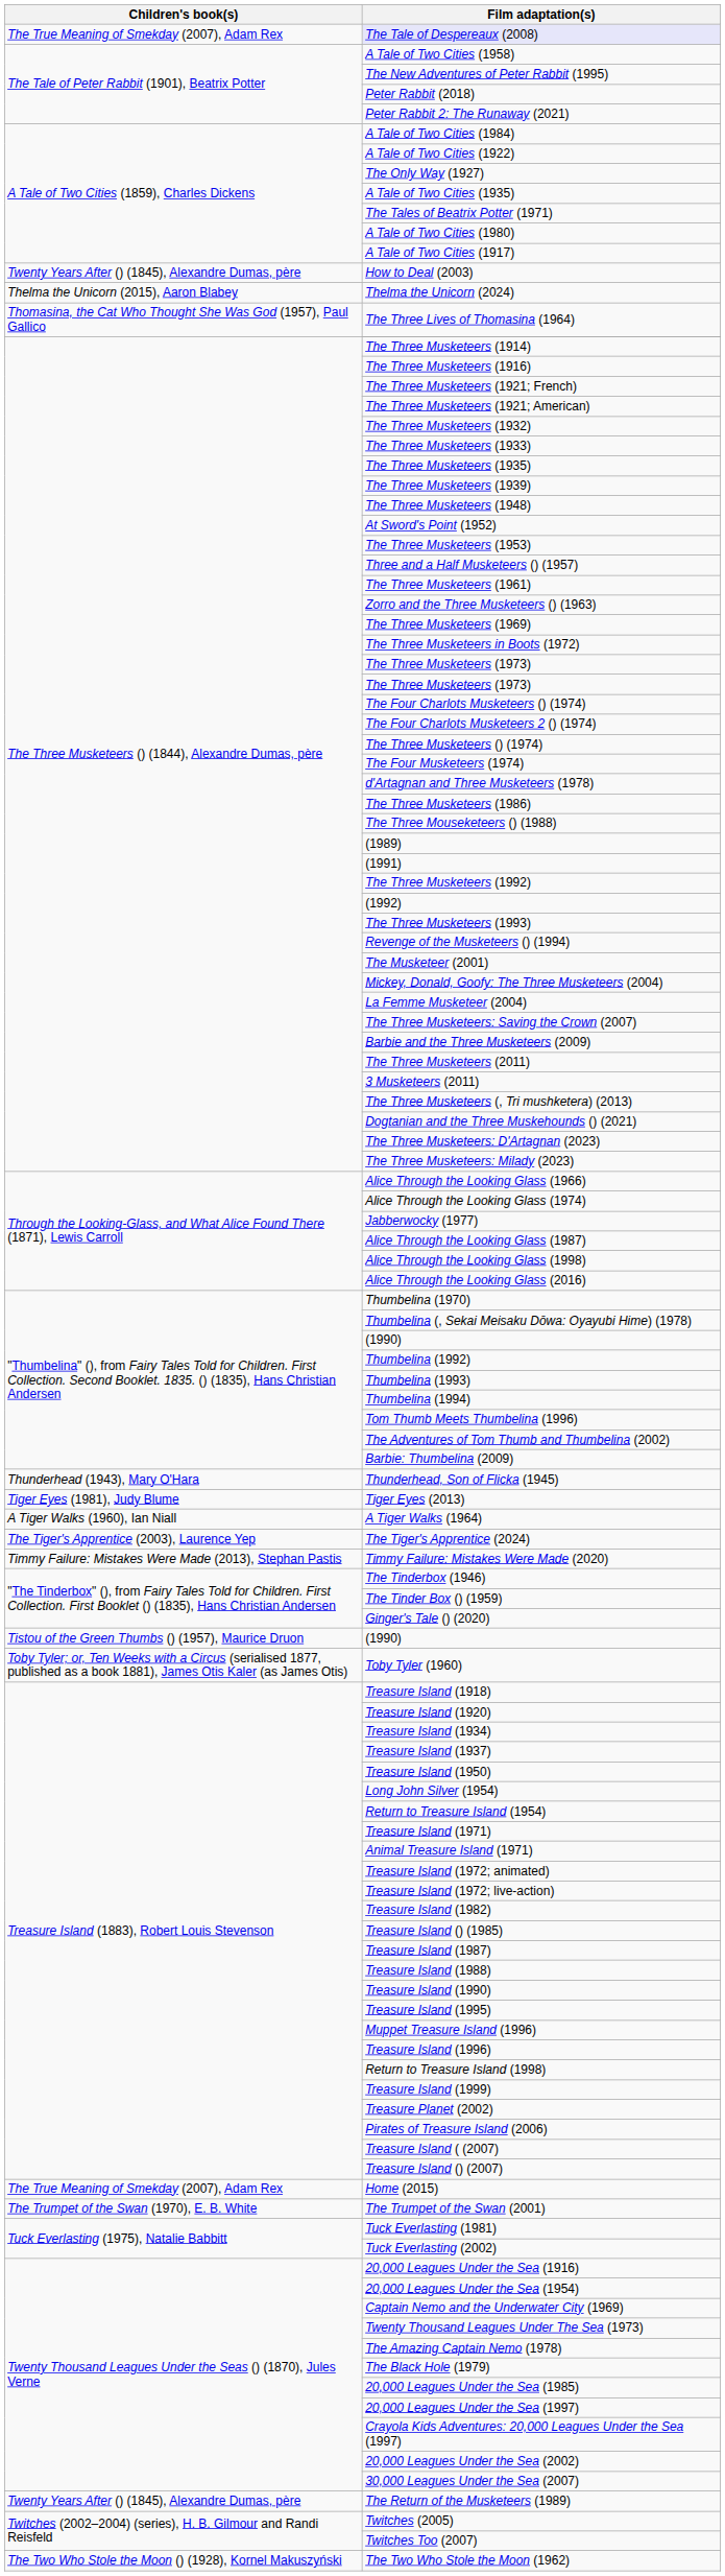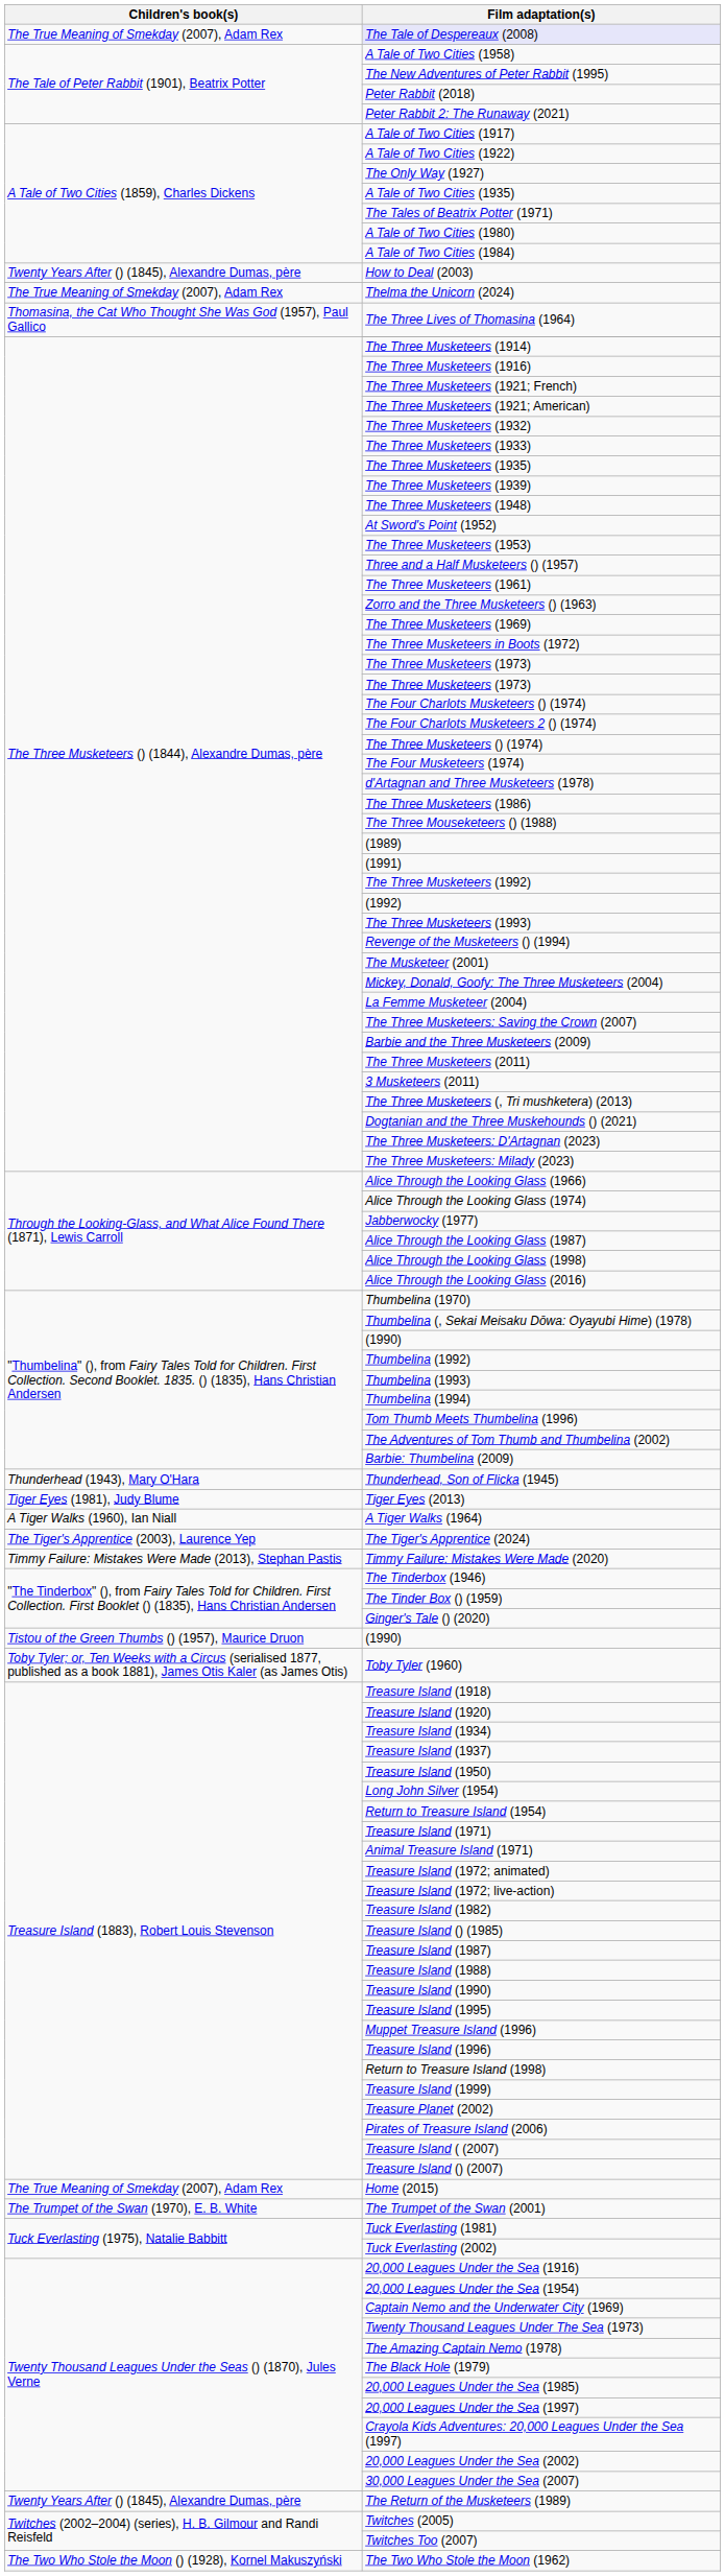row 7 | Film adaptation(s): A Tale of Two Cities (1984) -> A Tale of Two Cities (1917)
row 13 | Film adaptation(s): A Tale of Two Cities (1917) -> A Tale of Two Cities (1984)
row 15 | Children's book(s): Thelma the Unicorn (2015), Aaron Blabey -> The True Meaning of Smekday (2007), Adam Rex
